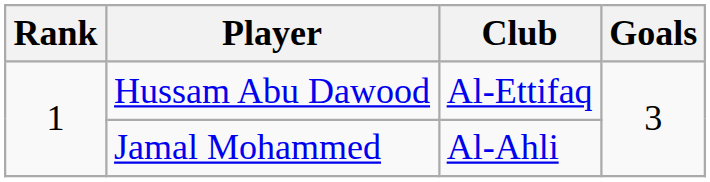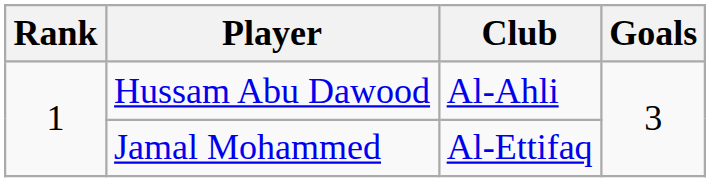Hussam Abu Dawood | Club: Al-Ettifaq -> Al-Ahli
Jamal Mohammed | Club: Al-Ahli -> Al-Ettifaq
